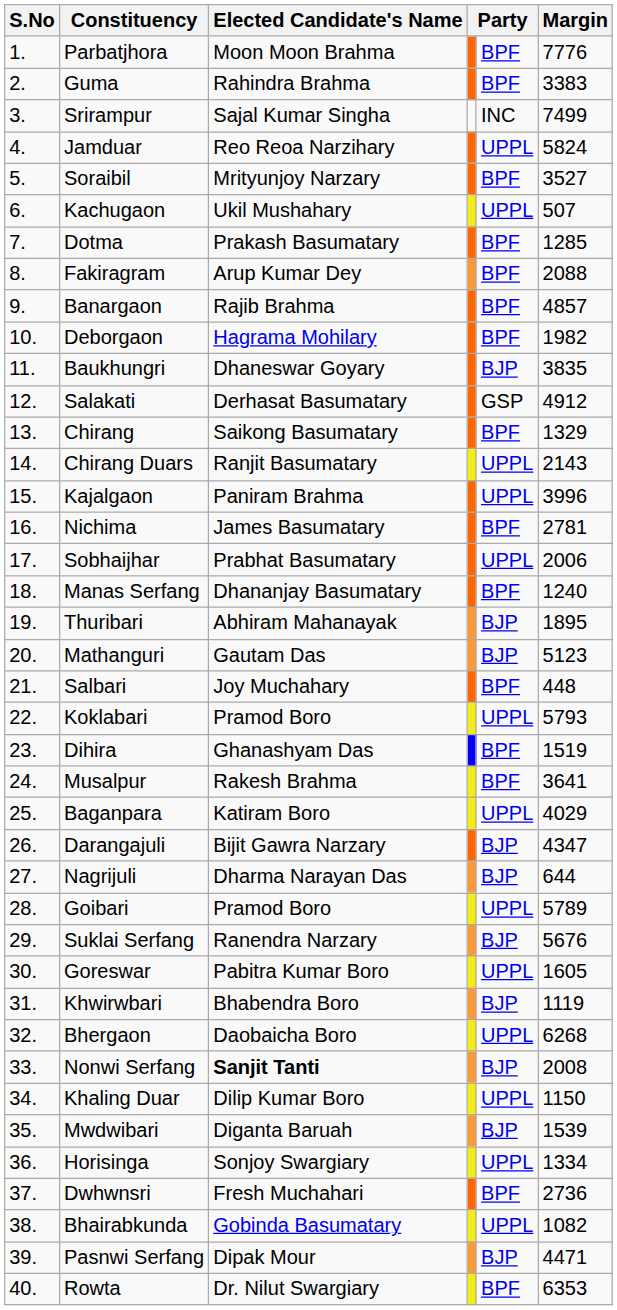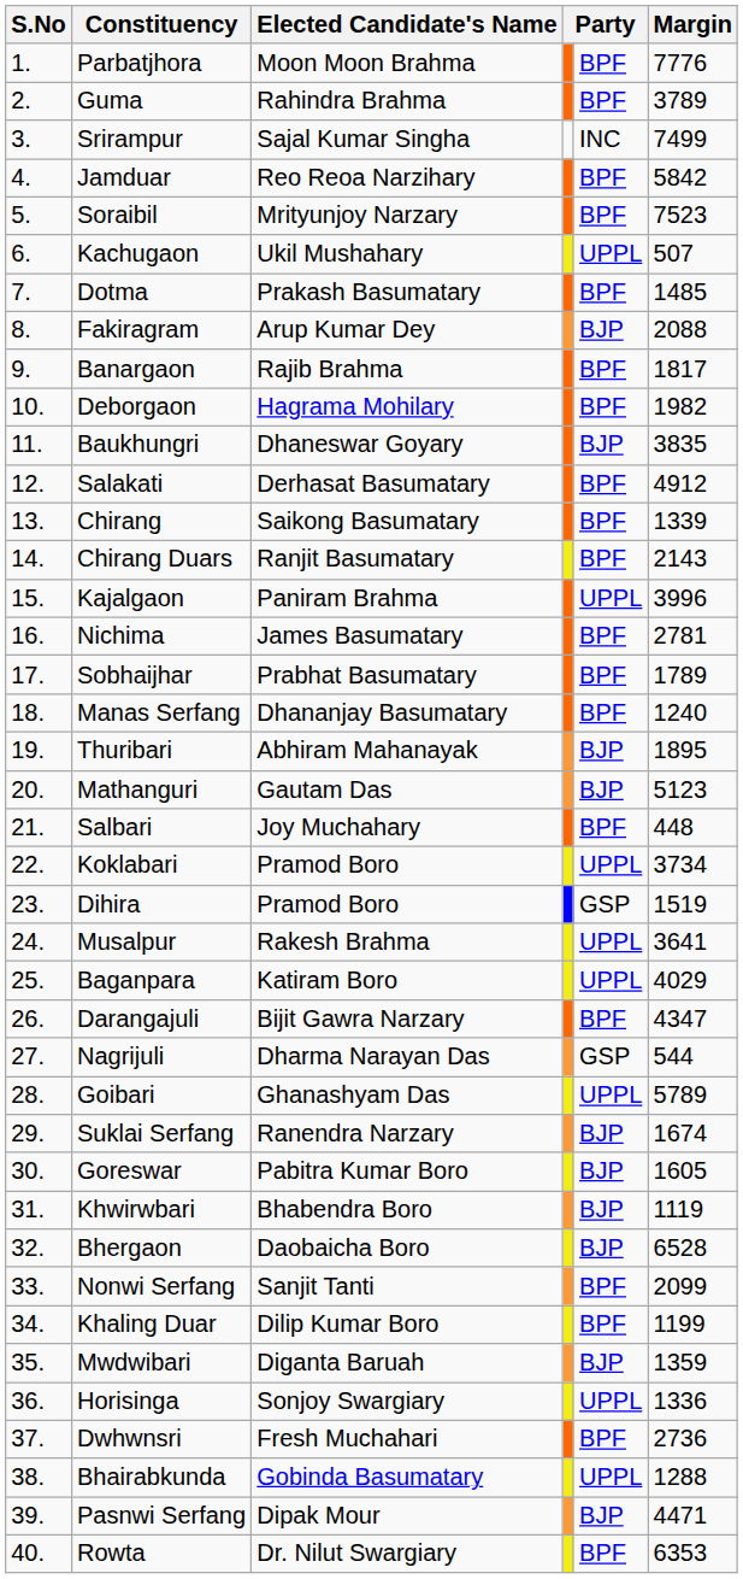Guma | Margin: 3383 -> 3789
Jamduar | column 5: UPPL -> BPF
Jamduar | Margin: 5824 -> 5842
Soraibil | Margin: 3527 -> 7523
Dotma | Margin: 1285 -> 1485
Fakiragram | column 5: BPF -> BJP
Banargaon | Margin: 4857 -> 1817
Salakati | column 5: GSP -> BPF
Chirang | Margin: 1329 -> 1339
Chirang Duars | column 5: UPPL -> BPF
Sobhaijhar | column 5: UPPL -> BPF
Sobhaijhar | Margin: 2006 -> 1789
Koklabari | Margin: 5793 -> 3734
Dihira | Elected Candidate's Name: Ghanashyam Das -> Pramod Boro
Dihira | column 5: BPF -> GSP
Musalpur | column 5: BPF -> UPPL
Darangajuli | column 5: BJP -> BPF
Nagrijuli | column 5: BJP -> GSP
Nagrijuli | Margin: 644 -> 544
Goibari | Elected Candidate's Name: Pramod Boro -> Ghanashyam Das
Suklai Serfang | Margin: 5676 -> 1674
Goreswar | column 5: UPPL -> BJP
Bhergaon | column 5: UPPL -> BJP
Bhergaon | Margin: 6268 -> 6528
Nonwi Serfang | Elected Candidate's Name: bold -> normal
Nonwi Serfang | column 5: BJP -> BPF
Nonwi Serfang | Margin: 2008 -> 2099
Khaling Duar | column 5: UPPL -> BPF
Khaling Duar | Margin: 1150 -> 1199
Mwdwibari | Margin: 1539 -> 1359
Horisinga | Margin: 1334 -> 1336
Bhairabkunda | Margin: 1082 -> 1288
